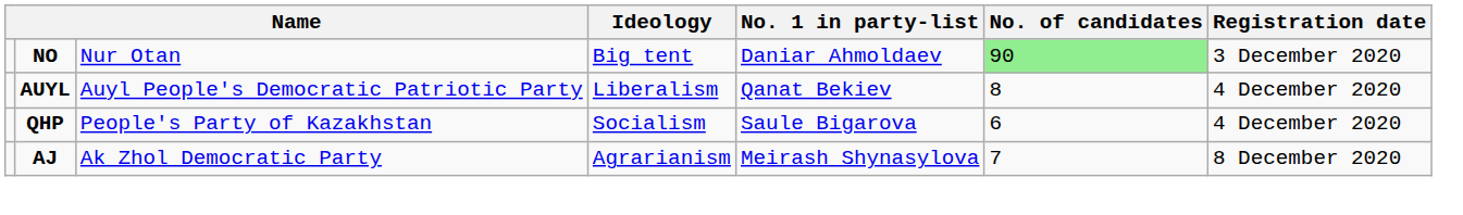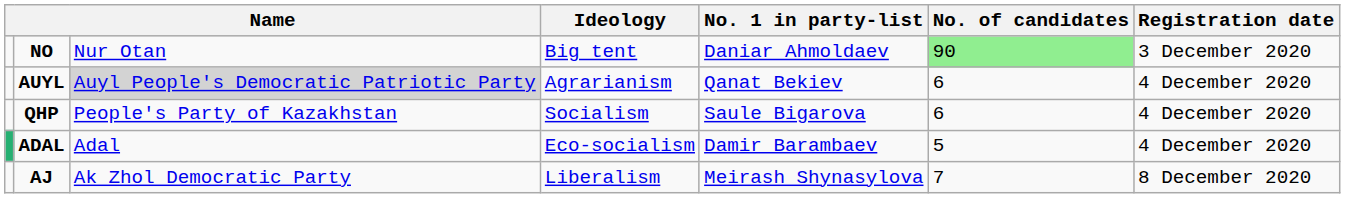AUYL | column 3: no background -> lightgrey background
AUYL | Ideology: Liberalism -> Agrarianism
AUYL | No. of candidates: 8 -> 6
+ row: ADAL | Adal | Eco-socialism | Damir Barambaev | 5 | 4 December 2020
AJ | Ideology: Agrarianism -> Liberalism
